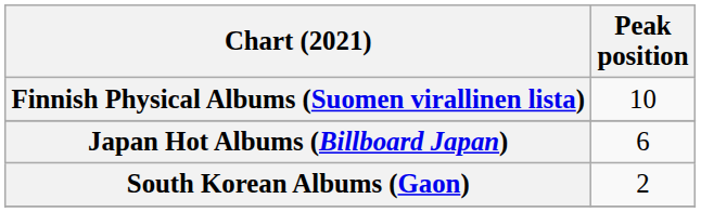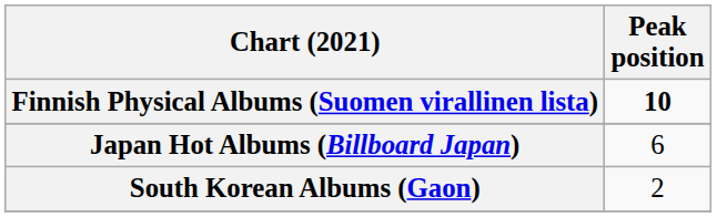Finnish Physical Albums (Suomen virallinen lista) | Peak position: normal -> bold
